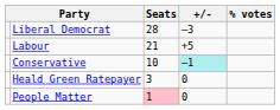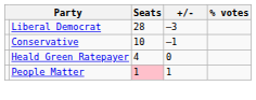- row: Labour | 21 | +5
Conservative | +/-: paleturquoise background -> no background
Heald Green Ratepayer | Seats: 3 -> 4
People Matter | +/-: 0 -> 1
